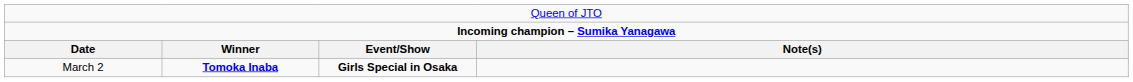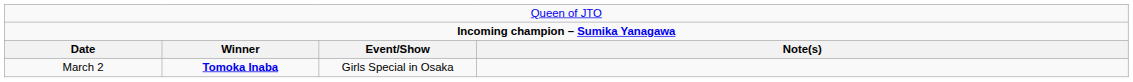March 2 | column 3: bold -> normal
